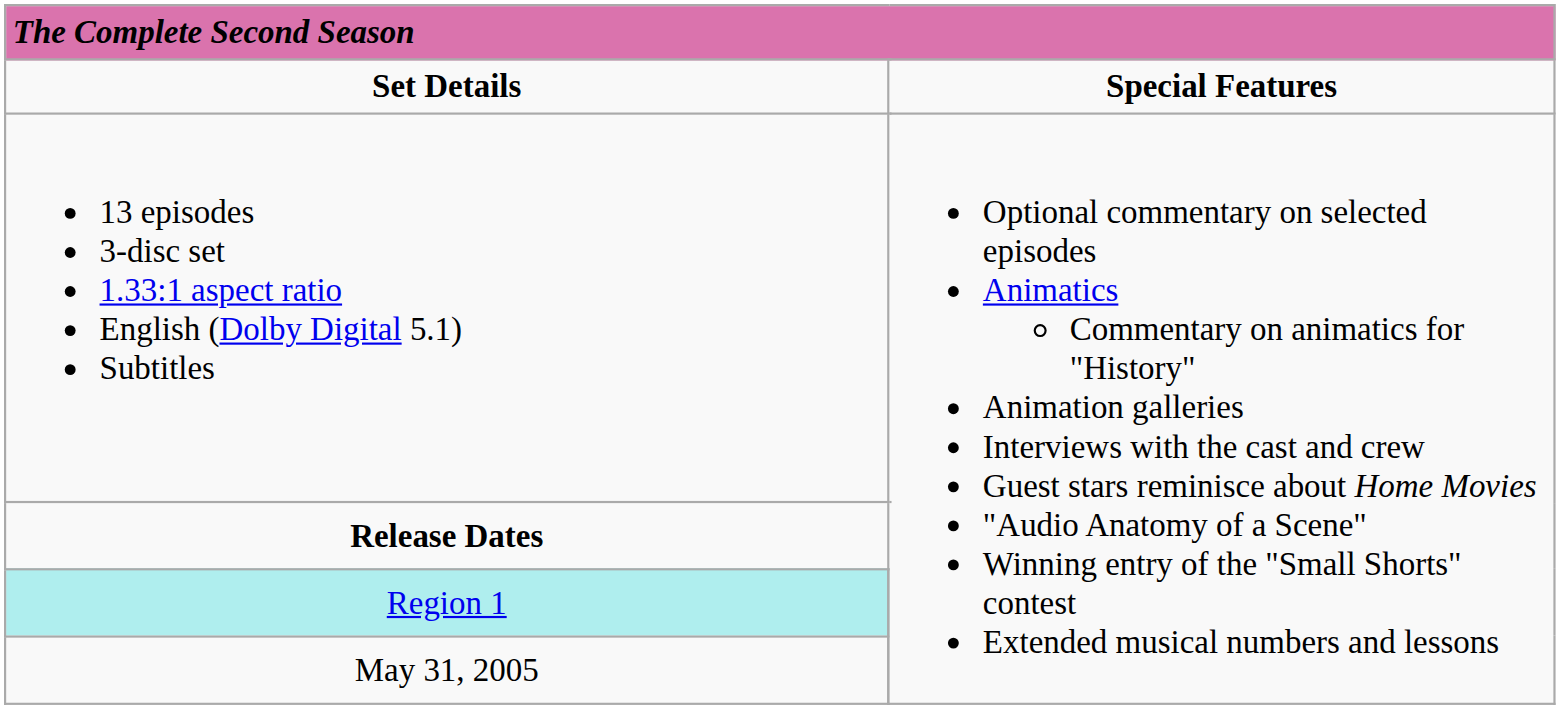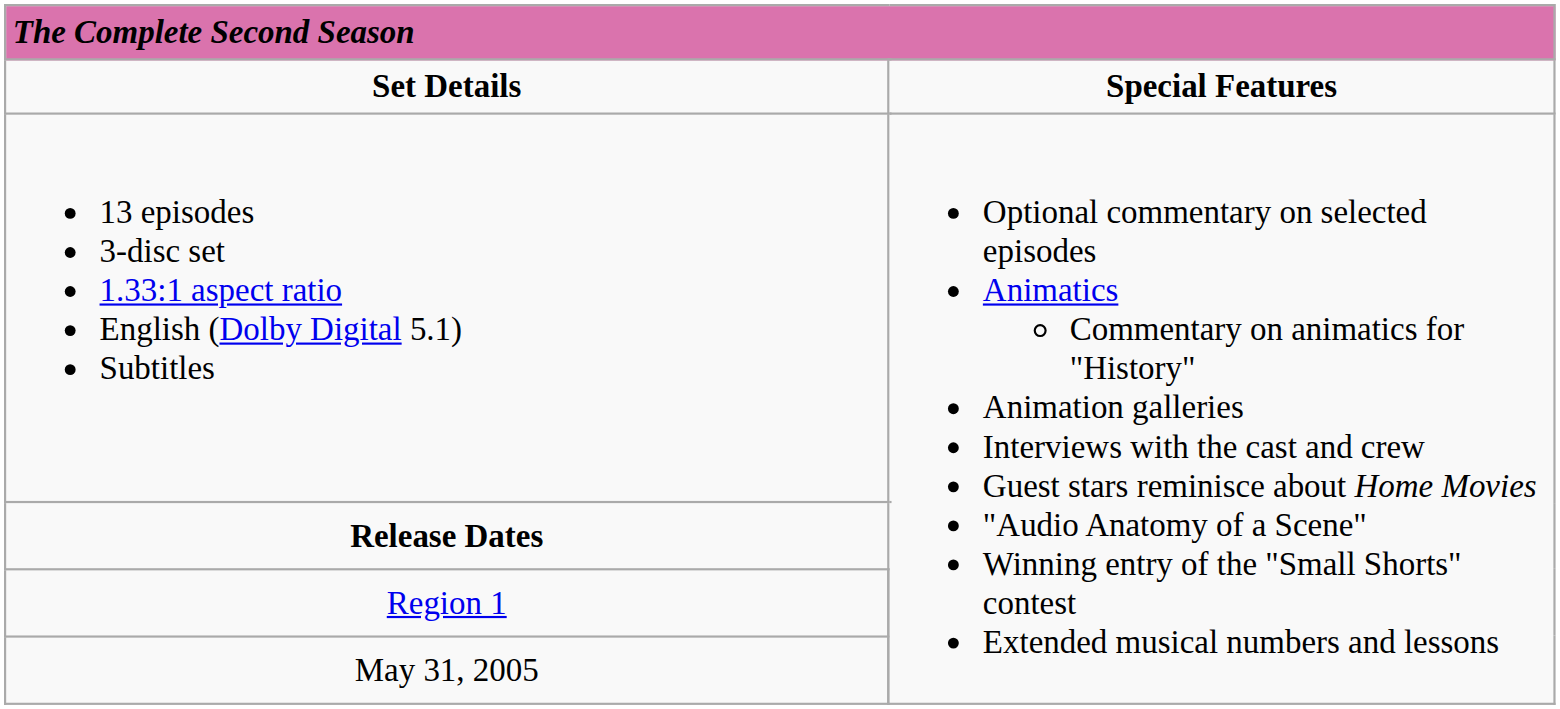Region 1 | column 1: paleturquoise background -> no background
